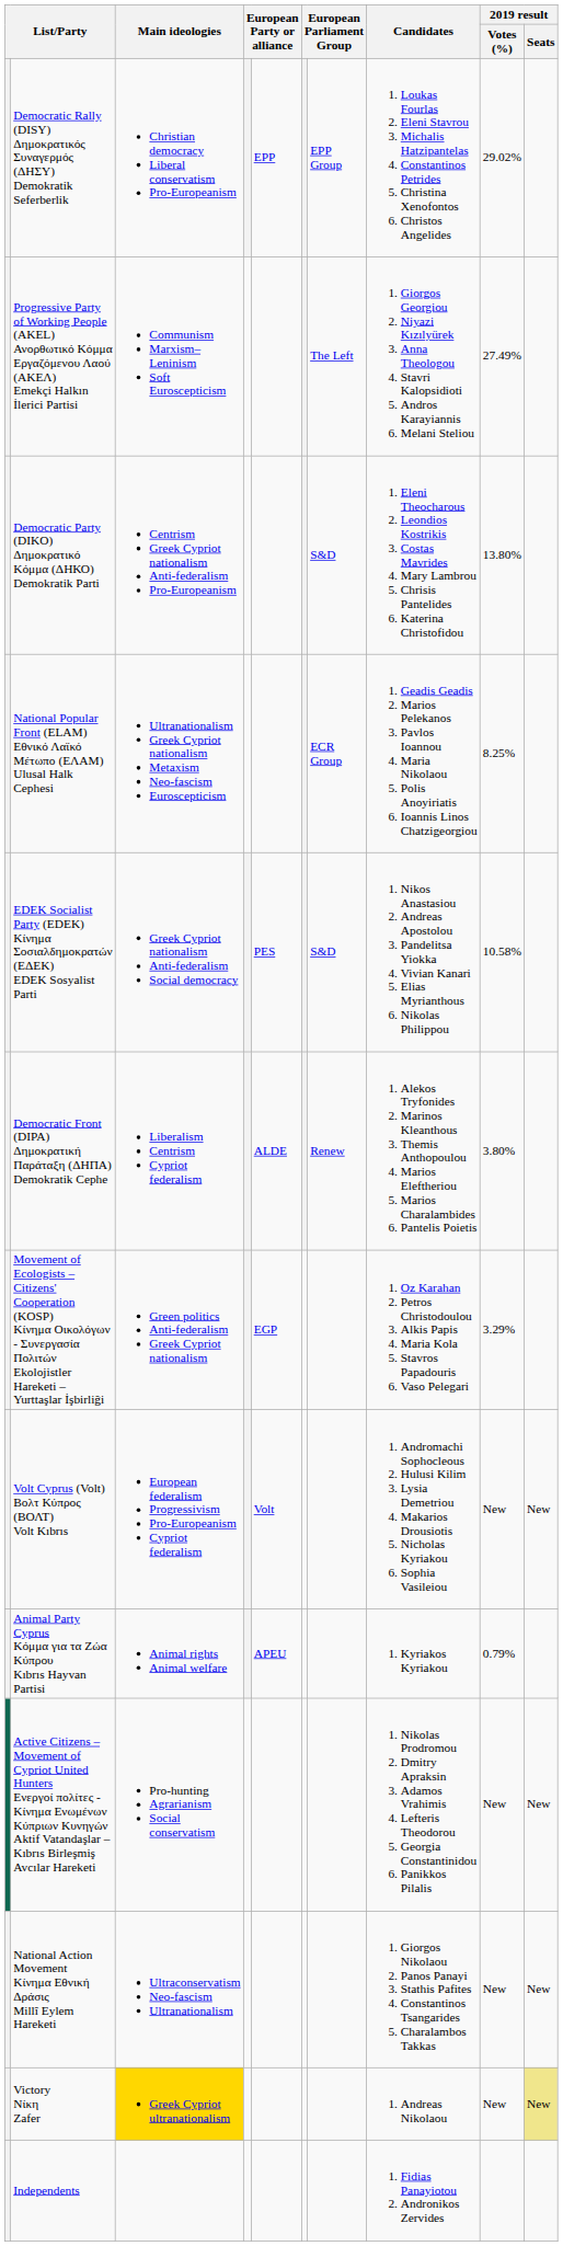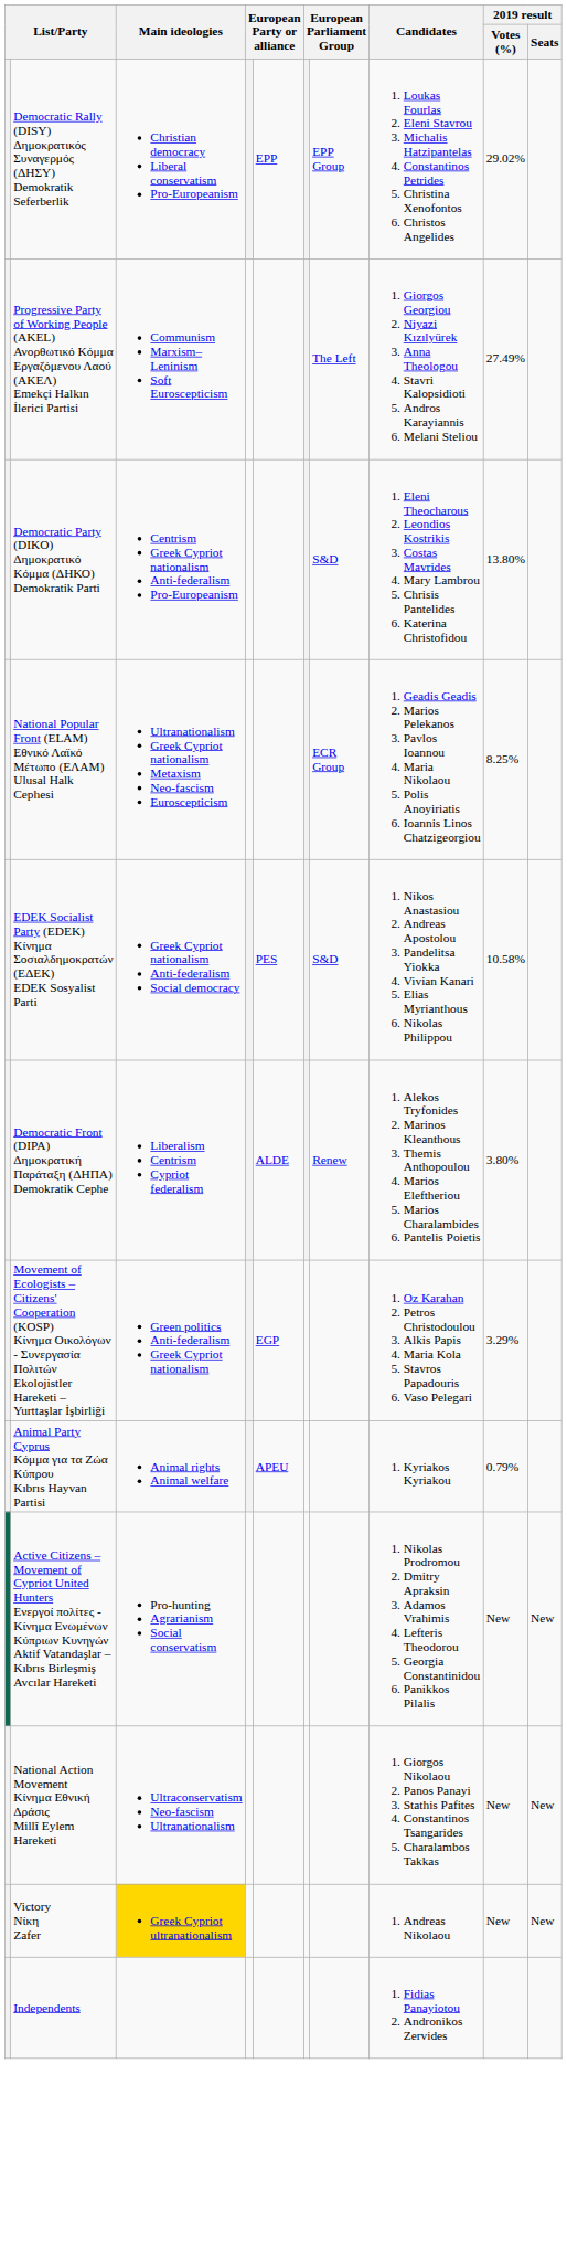- row: Volt Cyprus (Volt) Βολτ Κύπρος (ΒΟΛΤ) Volt Kıbrıs | European federalism Progressivism Pro-Europeanism Cypriot federalism | Volt | Andromachi Sophocleous Hulusi Kilim Lysia Demetriou Makarios Drousiotis Nicholas Kyriakou Sophia Vasileiou | New | New
Victory Νίκη Zafer | 2019 result / Seats: khaki background -> no background
